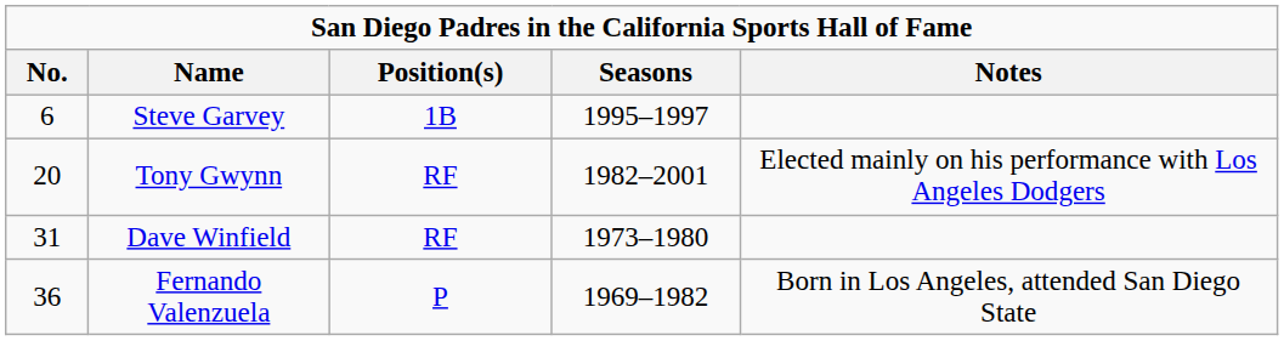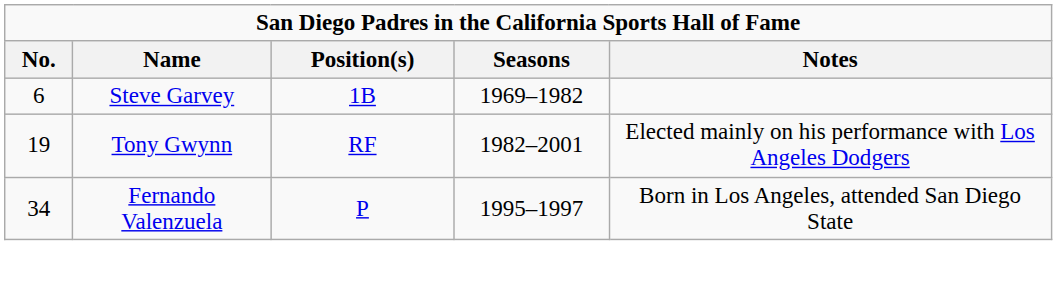Steve Garvey | Seasons: 1995–1997 -> 1969–1982
Tony Gwynn | No.: 20 -> 19
- row: 31 | Dave Winfield | RF | 1973–1980
Fernando Valenzuela | No.: 36 -> 34
Fernando Valenzuela | Seasons: 1969–1982 -> 1995–1997
